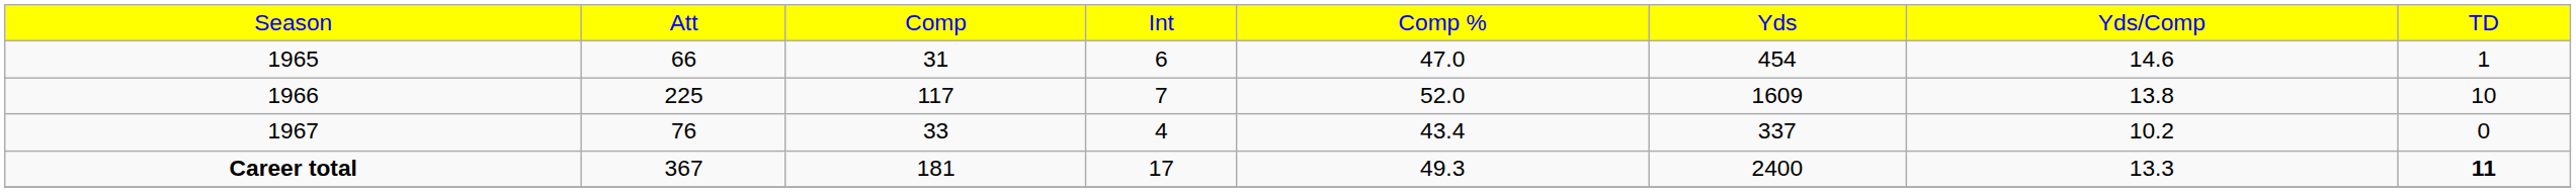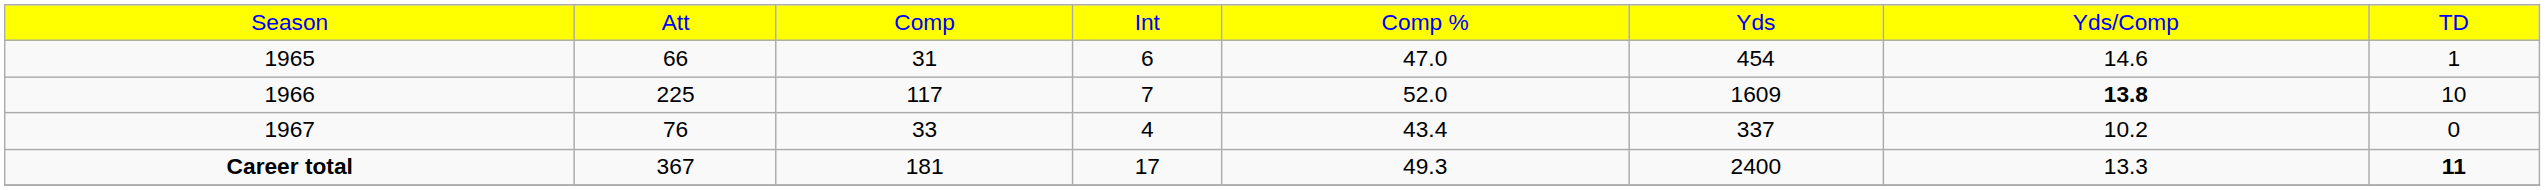1966 | column 7: normal -> bold
